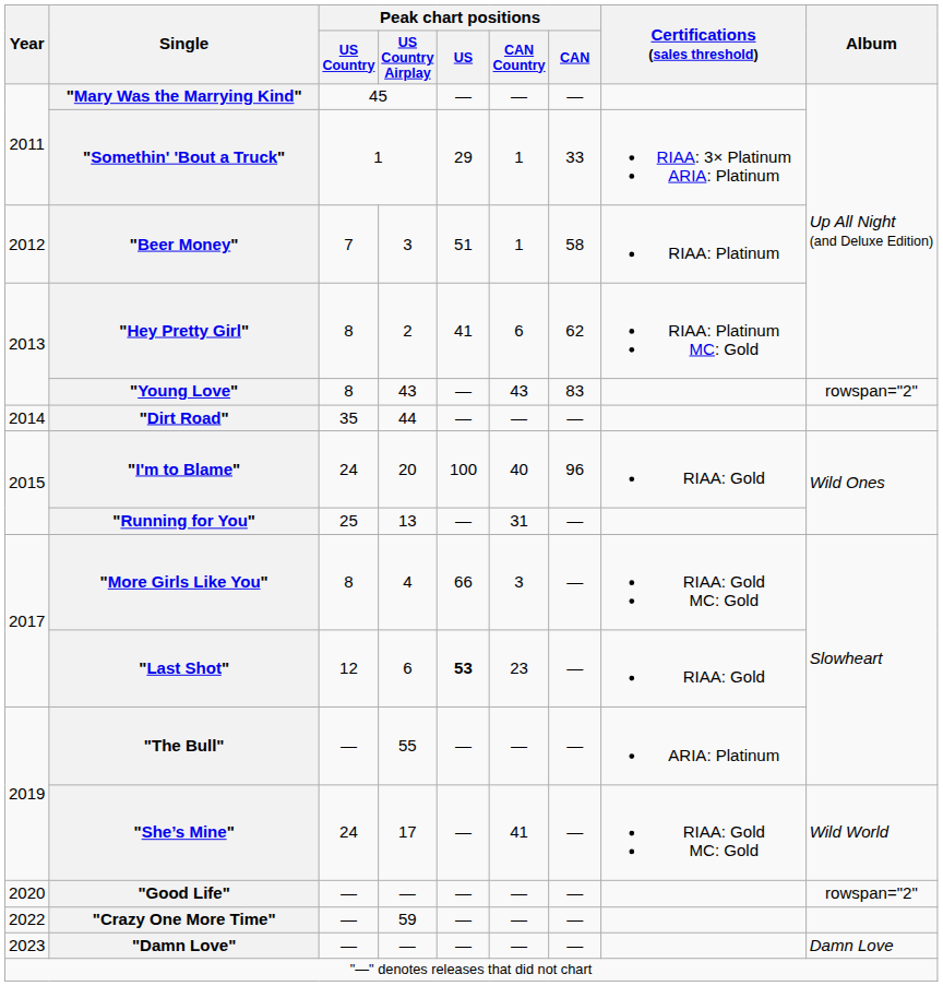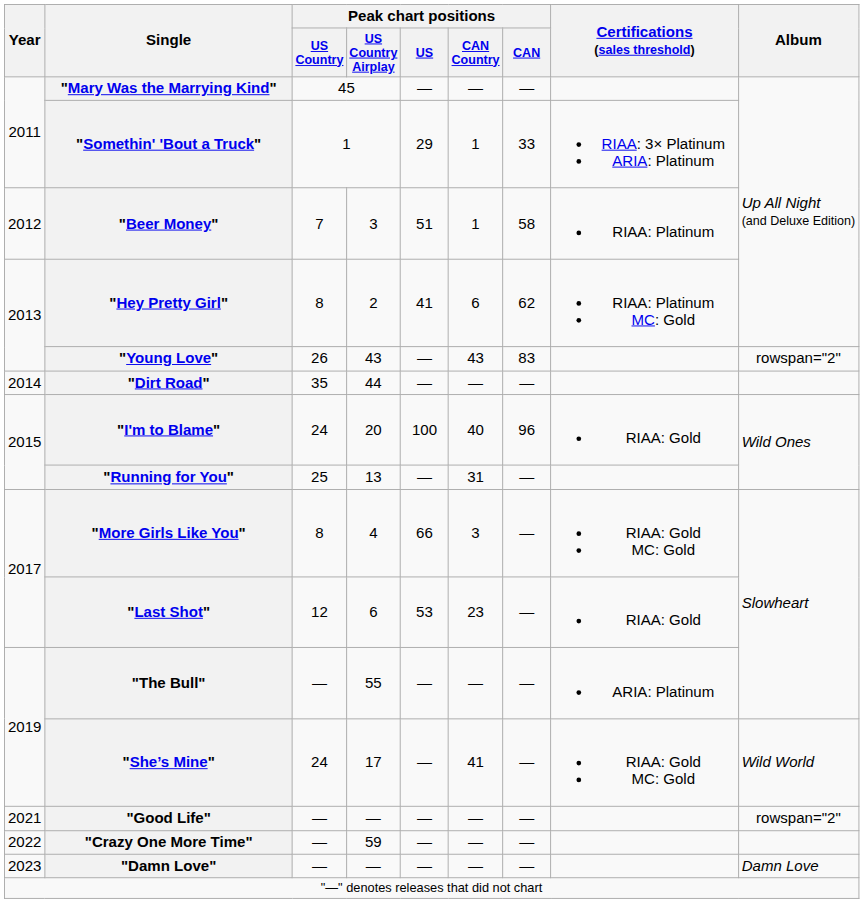"Young Love" | Peak chart positions / US Country: 8 -> 26
"Last Shot" | Peak chart positions / US: bold -> normal
"Good Life" | Year: 2020 -> 2021
